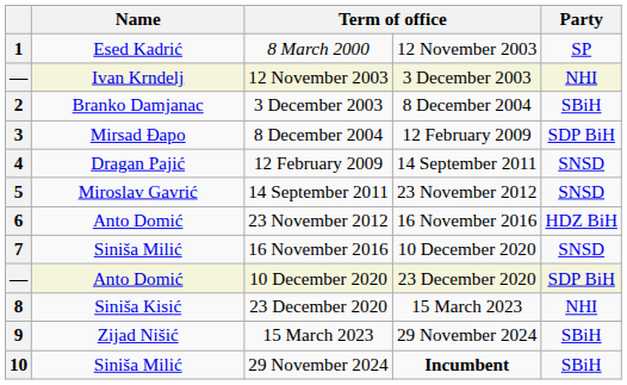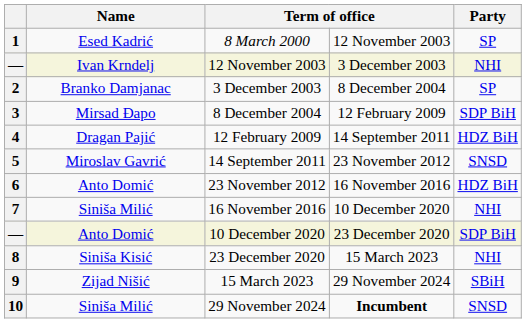2 | Party: SBiH -> SP
4 | Party: SNSD -> HDZ BiH
7 | Party: SNSD -> NHI
10 | Party: SBiH -> SNSD
